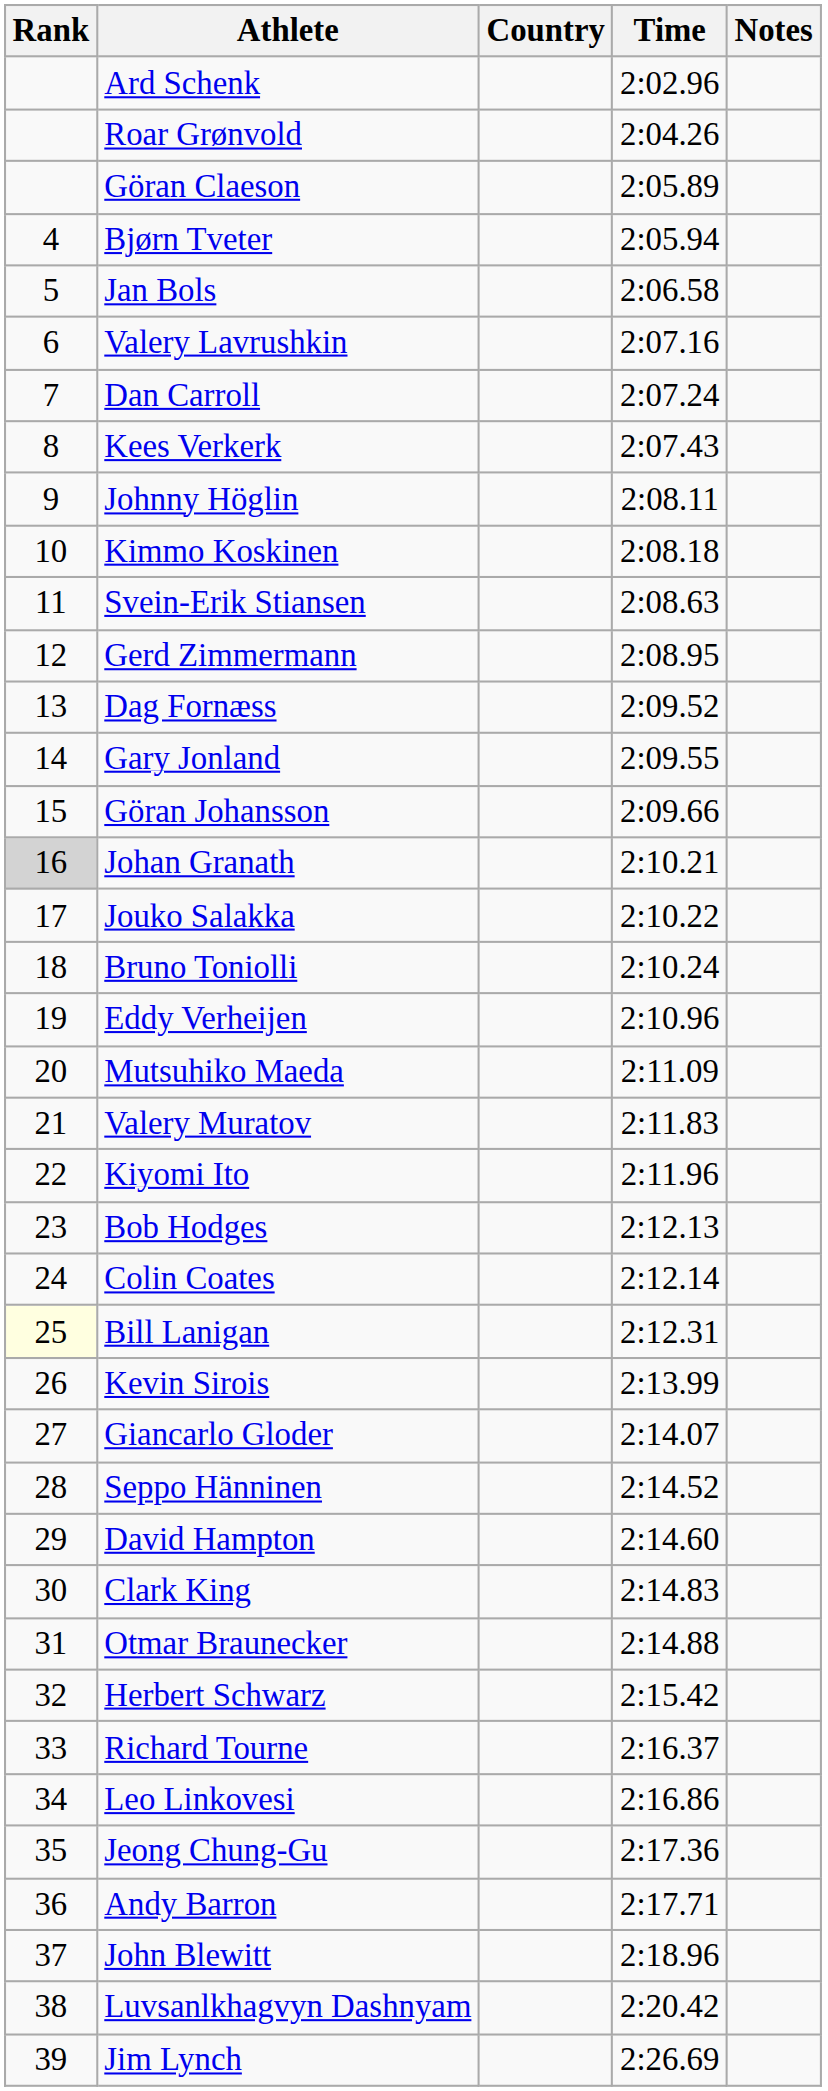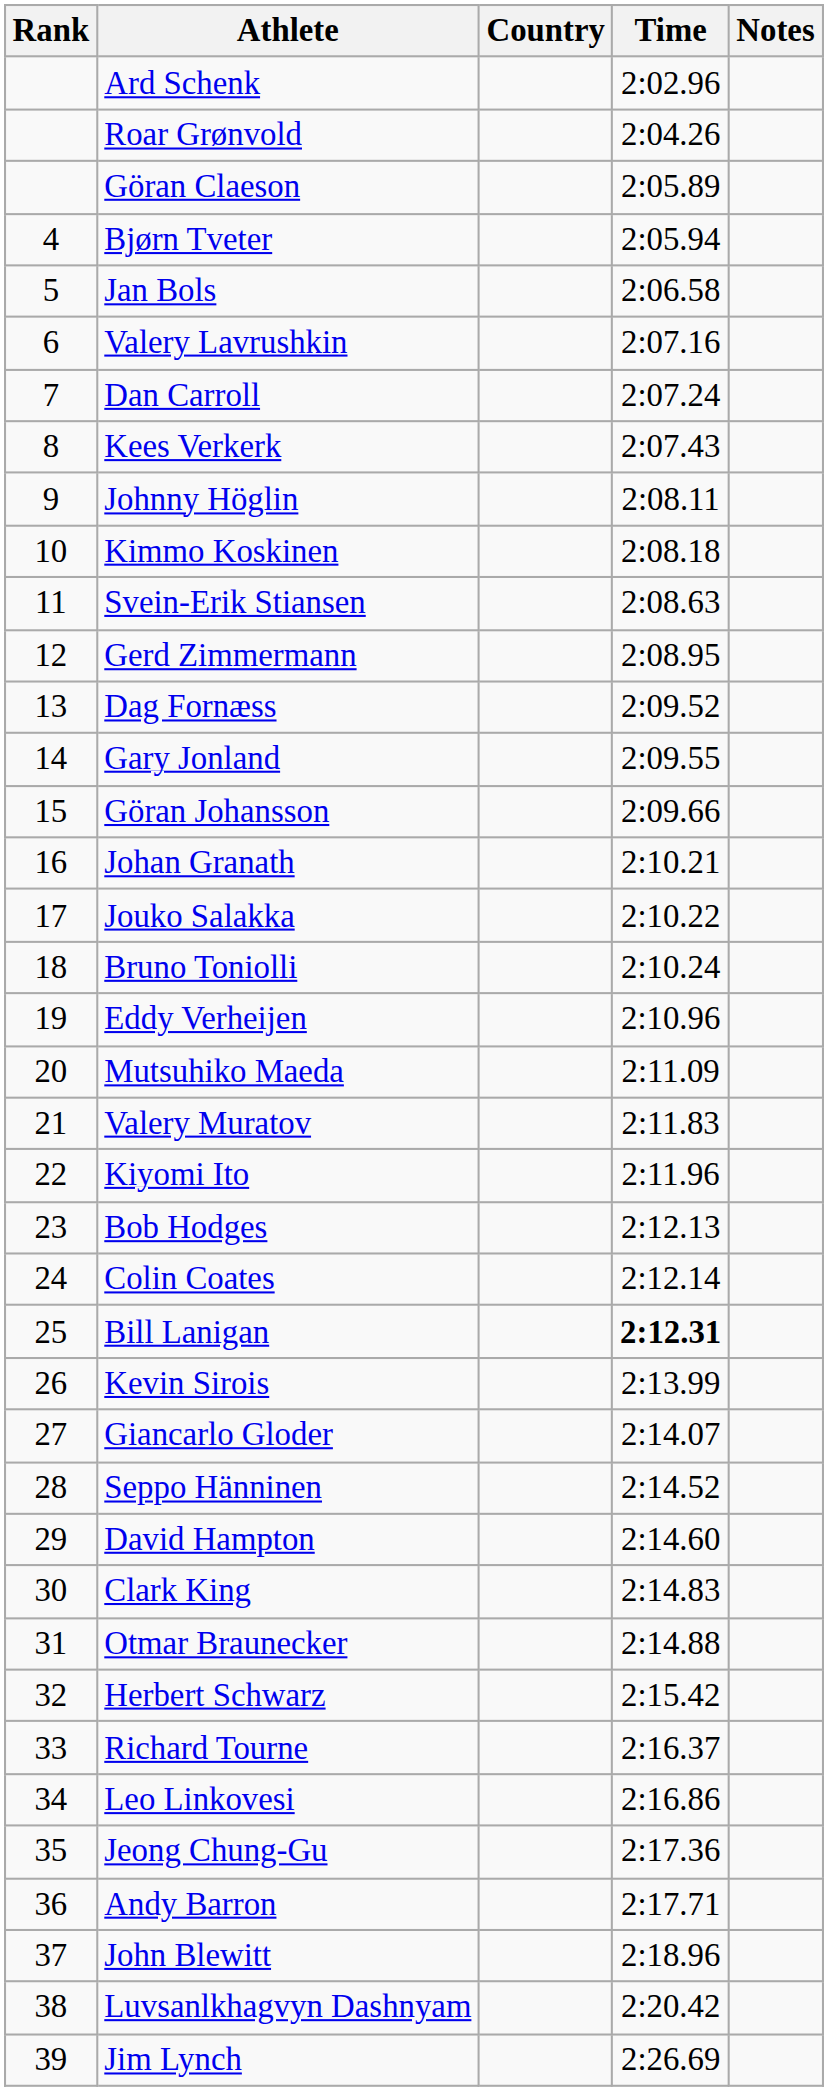Johan Granath | Rank: lightgrey background -> no background
Bill Lanigan | Rank: lightyellow background -> no background
Bill Lanigan | Time: normal -> bold
